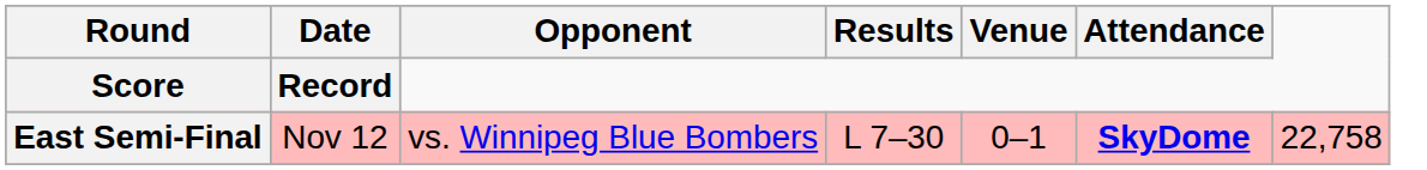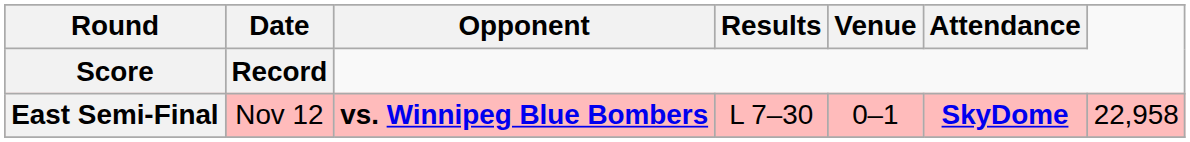East Semi-Final | Opponent: normal -> bold
East Semi-Final | column 7: 22,758 -> 22,958
